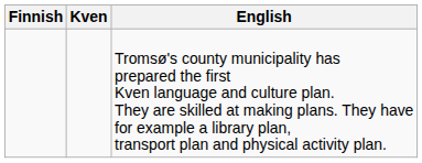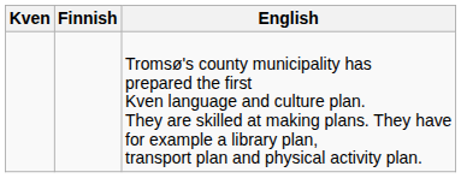columns swapped: Kven <-> Finnish
